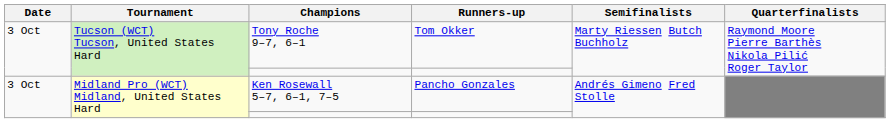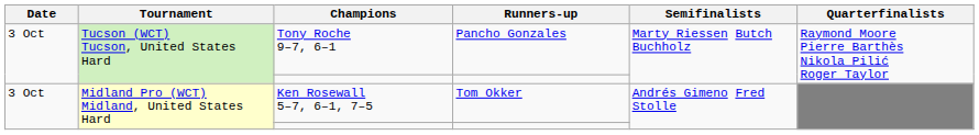Tony Roche 9–7, 6–1 | Runners-up: Tom Okker -> Pancho Gonzales
Ken Rosewall 5–7, 6–1, 7–5 | Runners-up: Pancho Gonzales -> Tom Okker
